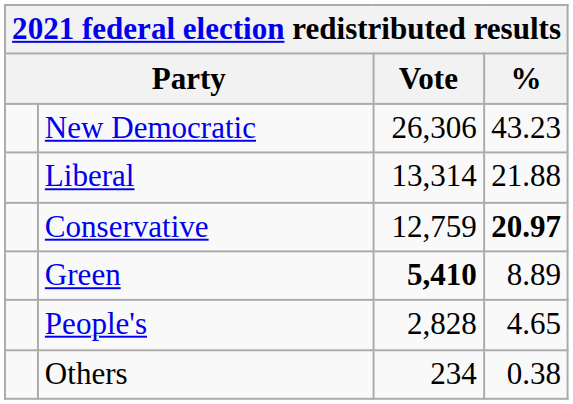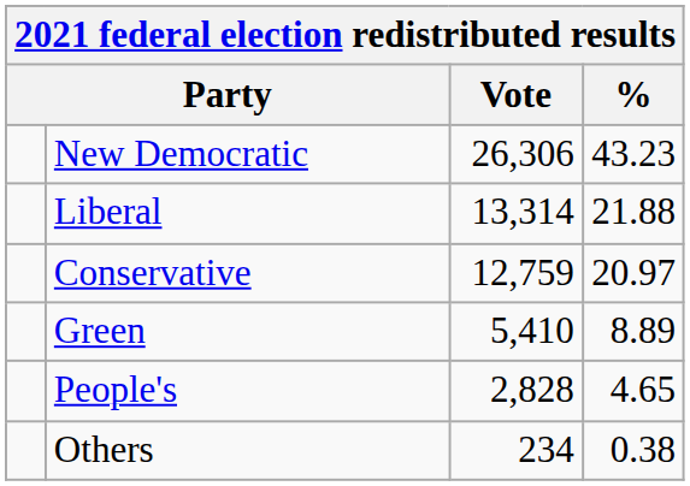Conservative | %: bold -> normal
Green | Vote: bold -> normal
